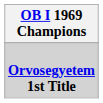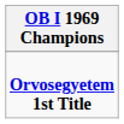row 2 | column 1: lightgrey background -> no background
